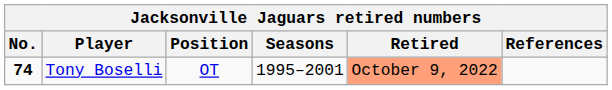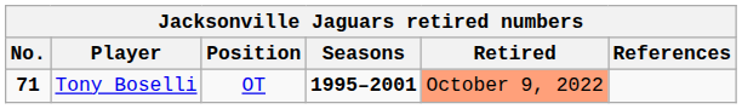Tony Boselli | No.: 74 -> 71
Tony Boselli | Seasons: normal -> bold
